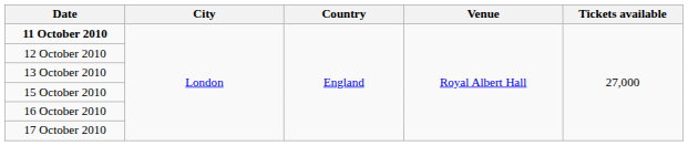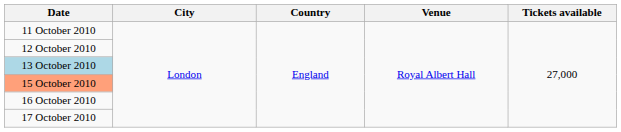11 October 2010 | Date: bold -> normal
13 October 2010 | Date: no background -> lightblue background
15 October 2010 | Date: no background -> lightsalmon background
